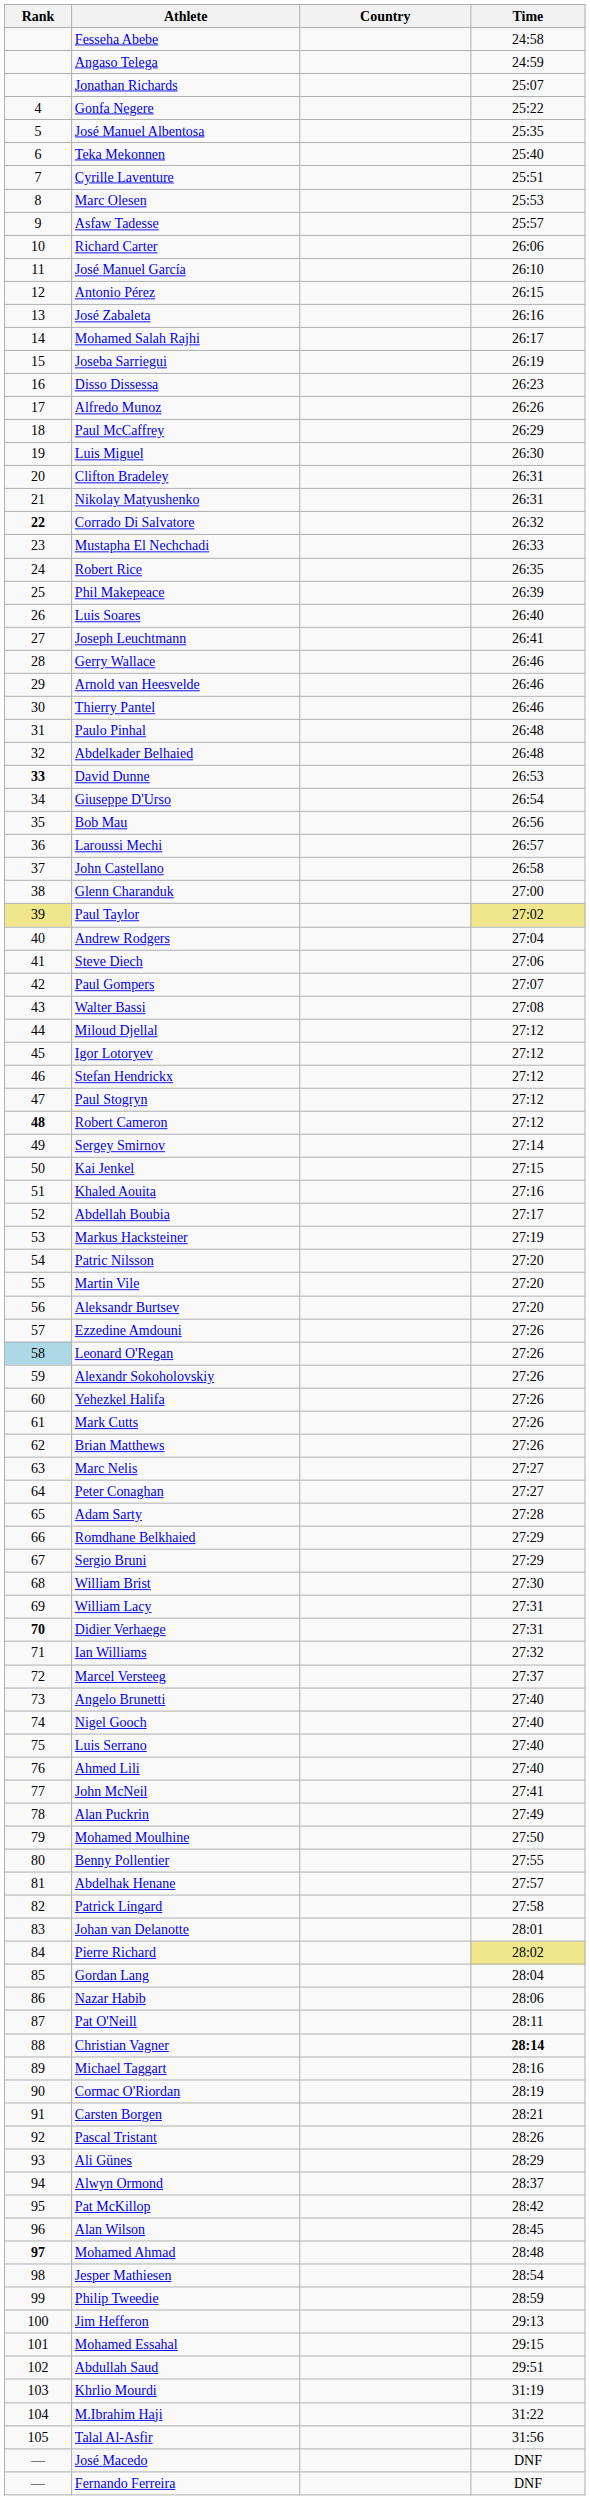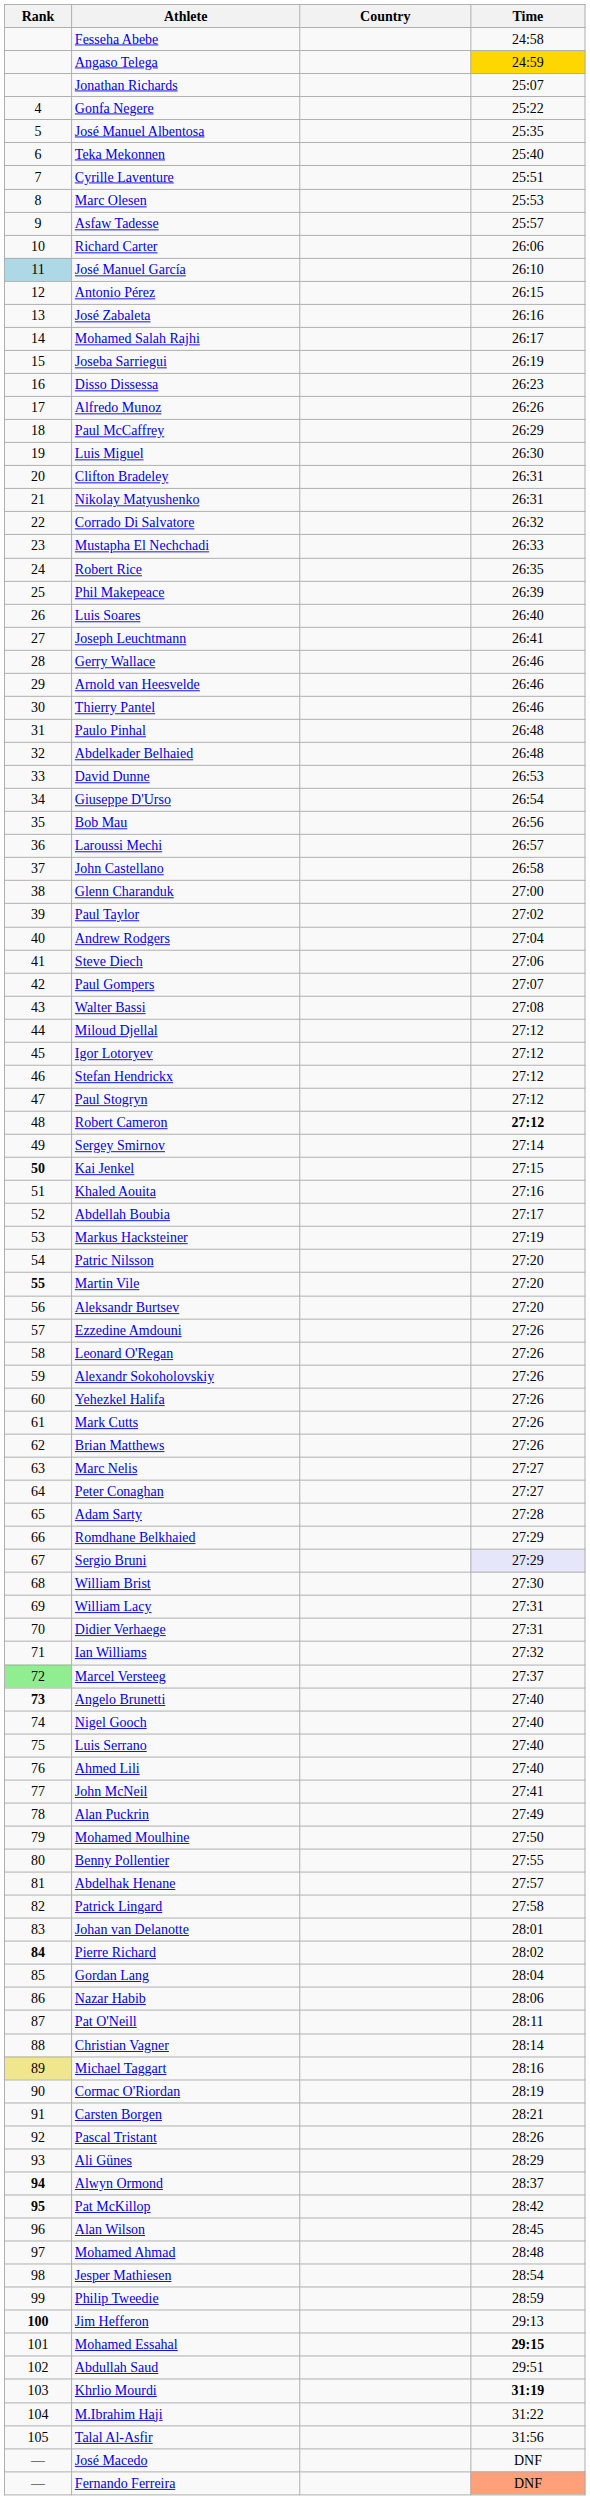Angaso Telega | Time: no background -> gold background
José Manuel García | Rank: no background -> lightblue background
Corrado Di Salvatore | Rank: bold -> normal
David Dunne | Rank: bold -> normal
Paul Taylor | Rank: khaki background -> no background
Paul Taylor | Time: khaki background -> no background
Robert Cameron | Rank: bold -> normal
Robert Cameron | Time: normal -> bold
Kai Jenkel | Rank: normal -> bold
Martin Vile | Rank: normal -> bold
Leonard O'Regan | Rank: lightblue background -> no background
Sergio Bruni | Time: no background -> lavender background
Didier Verhaege | Rank: bold -> normal
Marcel Versteeg | Rank: no background -> lightgreen background
Angelo Brunetti | Rank: normal -> bold
Pierre Richard | Rank: normal -> bold
Pierre Richard | Time: khaki background -> no background
Christian Vagner | Time: bold -> normal
Michael Taggart | Rank: no background -> khaki background
Alwyn Ormond | Rank: normal -> bold
Pat McKillop | Rank: normal -> bold
Mohamed Ahmad | Rank: bold -> normal
Jim Hefferon | Rank: normal -> bold
Mohamed Essahal | Time: normal -> bold
Khrlio Mourdi | Time: normal -> bold
Fernando Ferreira | Time: no background -> lightsalmon background
